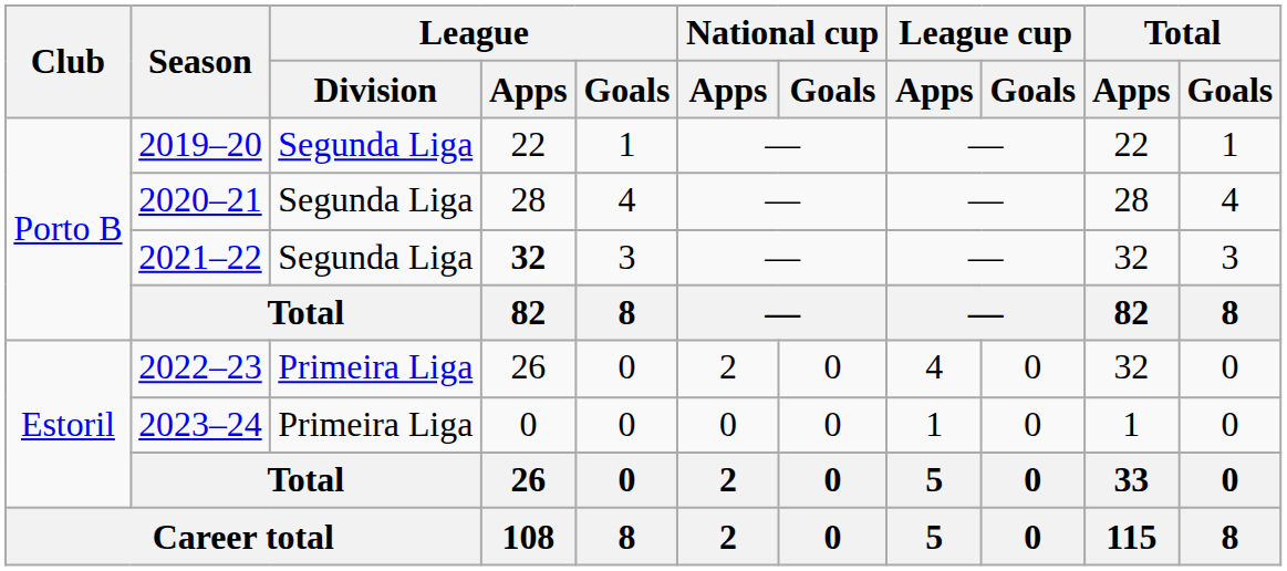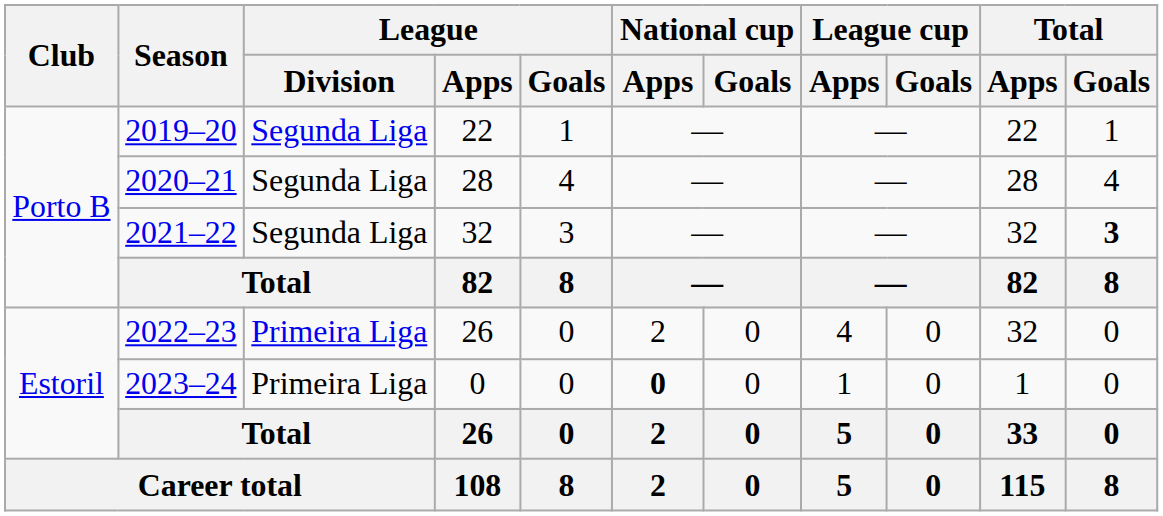2021–22 | League / Apps: bold -> normal
2021–22 | Total / Goals: normal -> bold
2023–24 | National cup / Apps: normal -> bold
